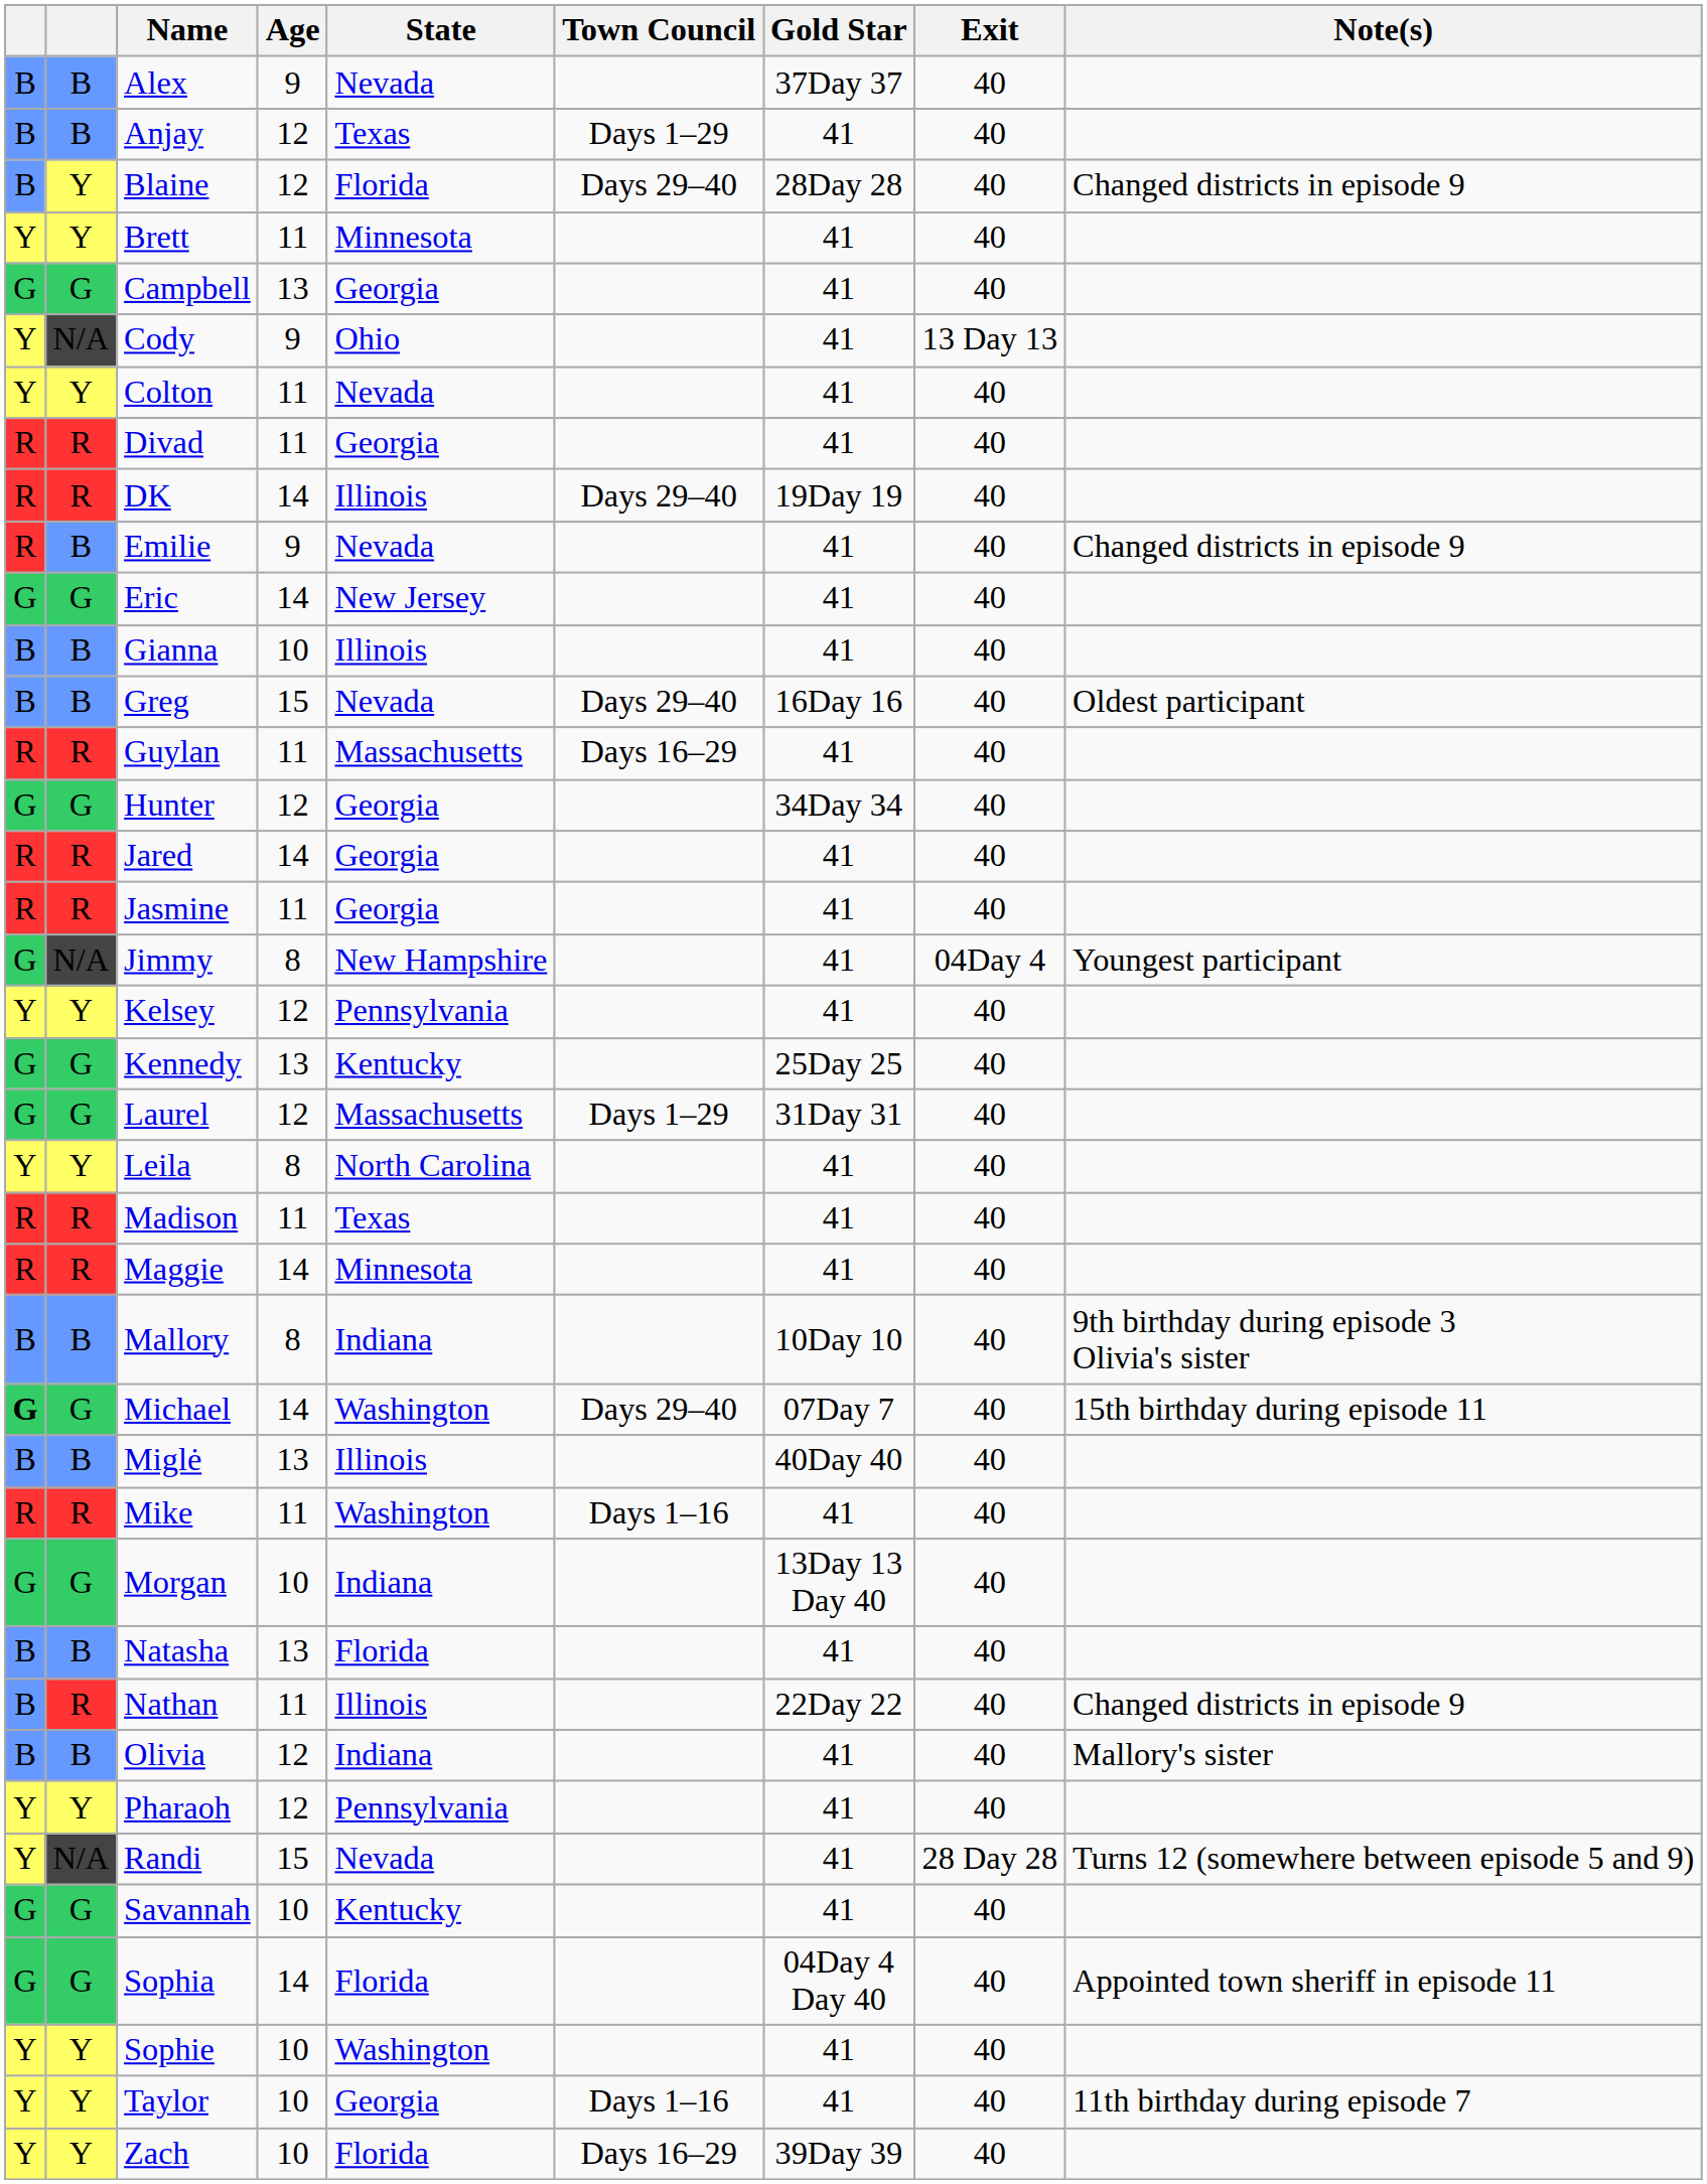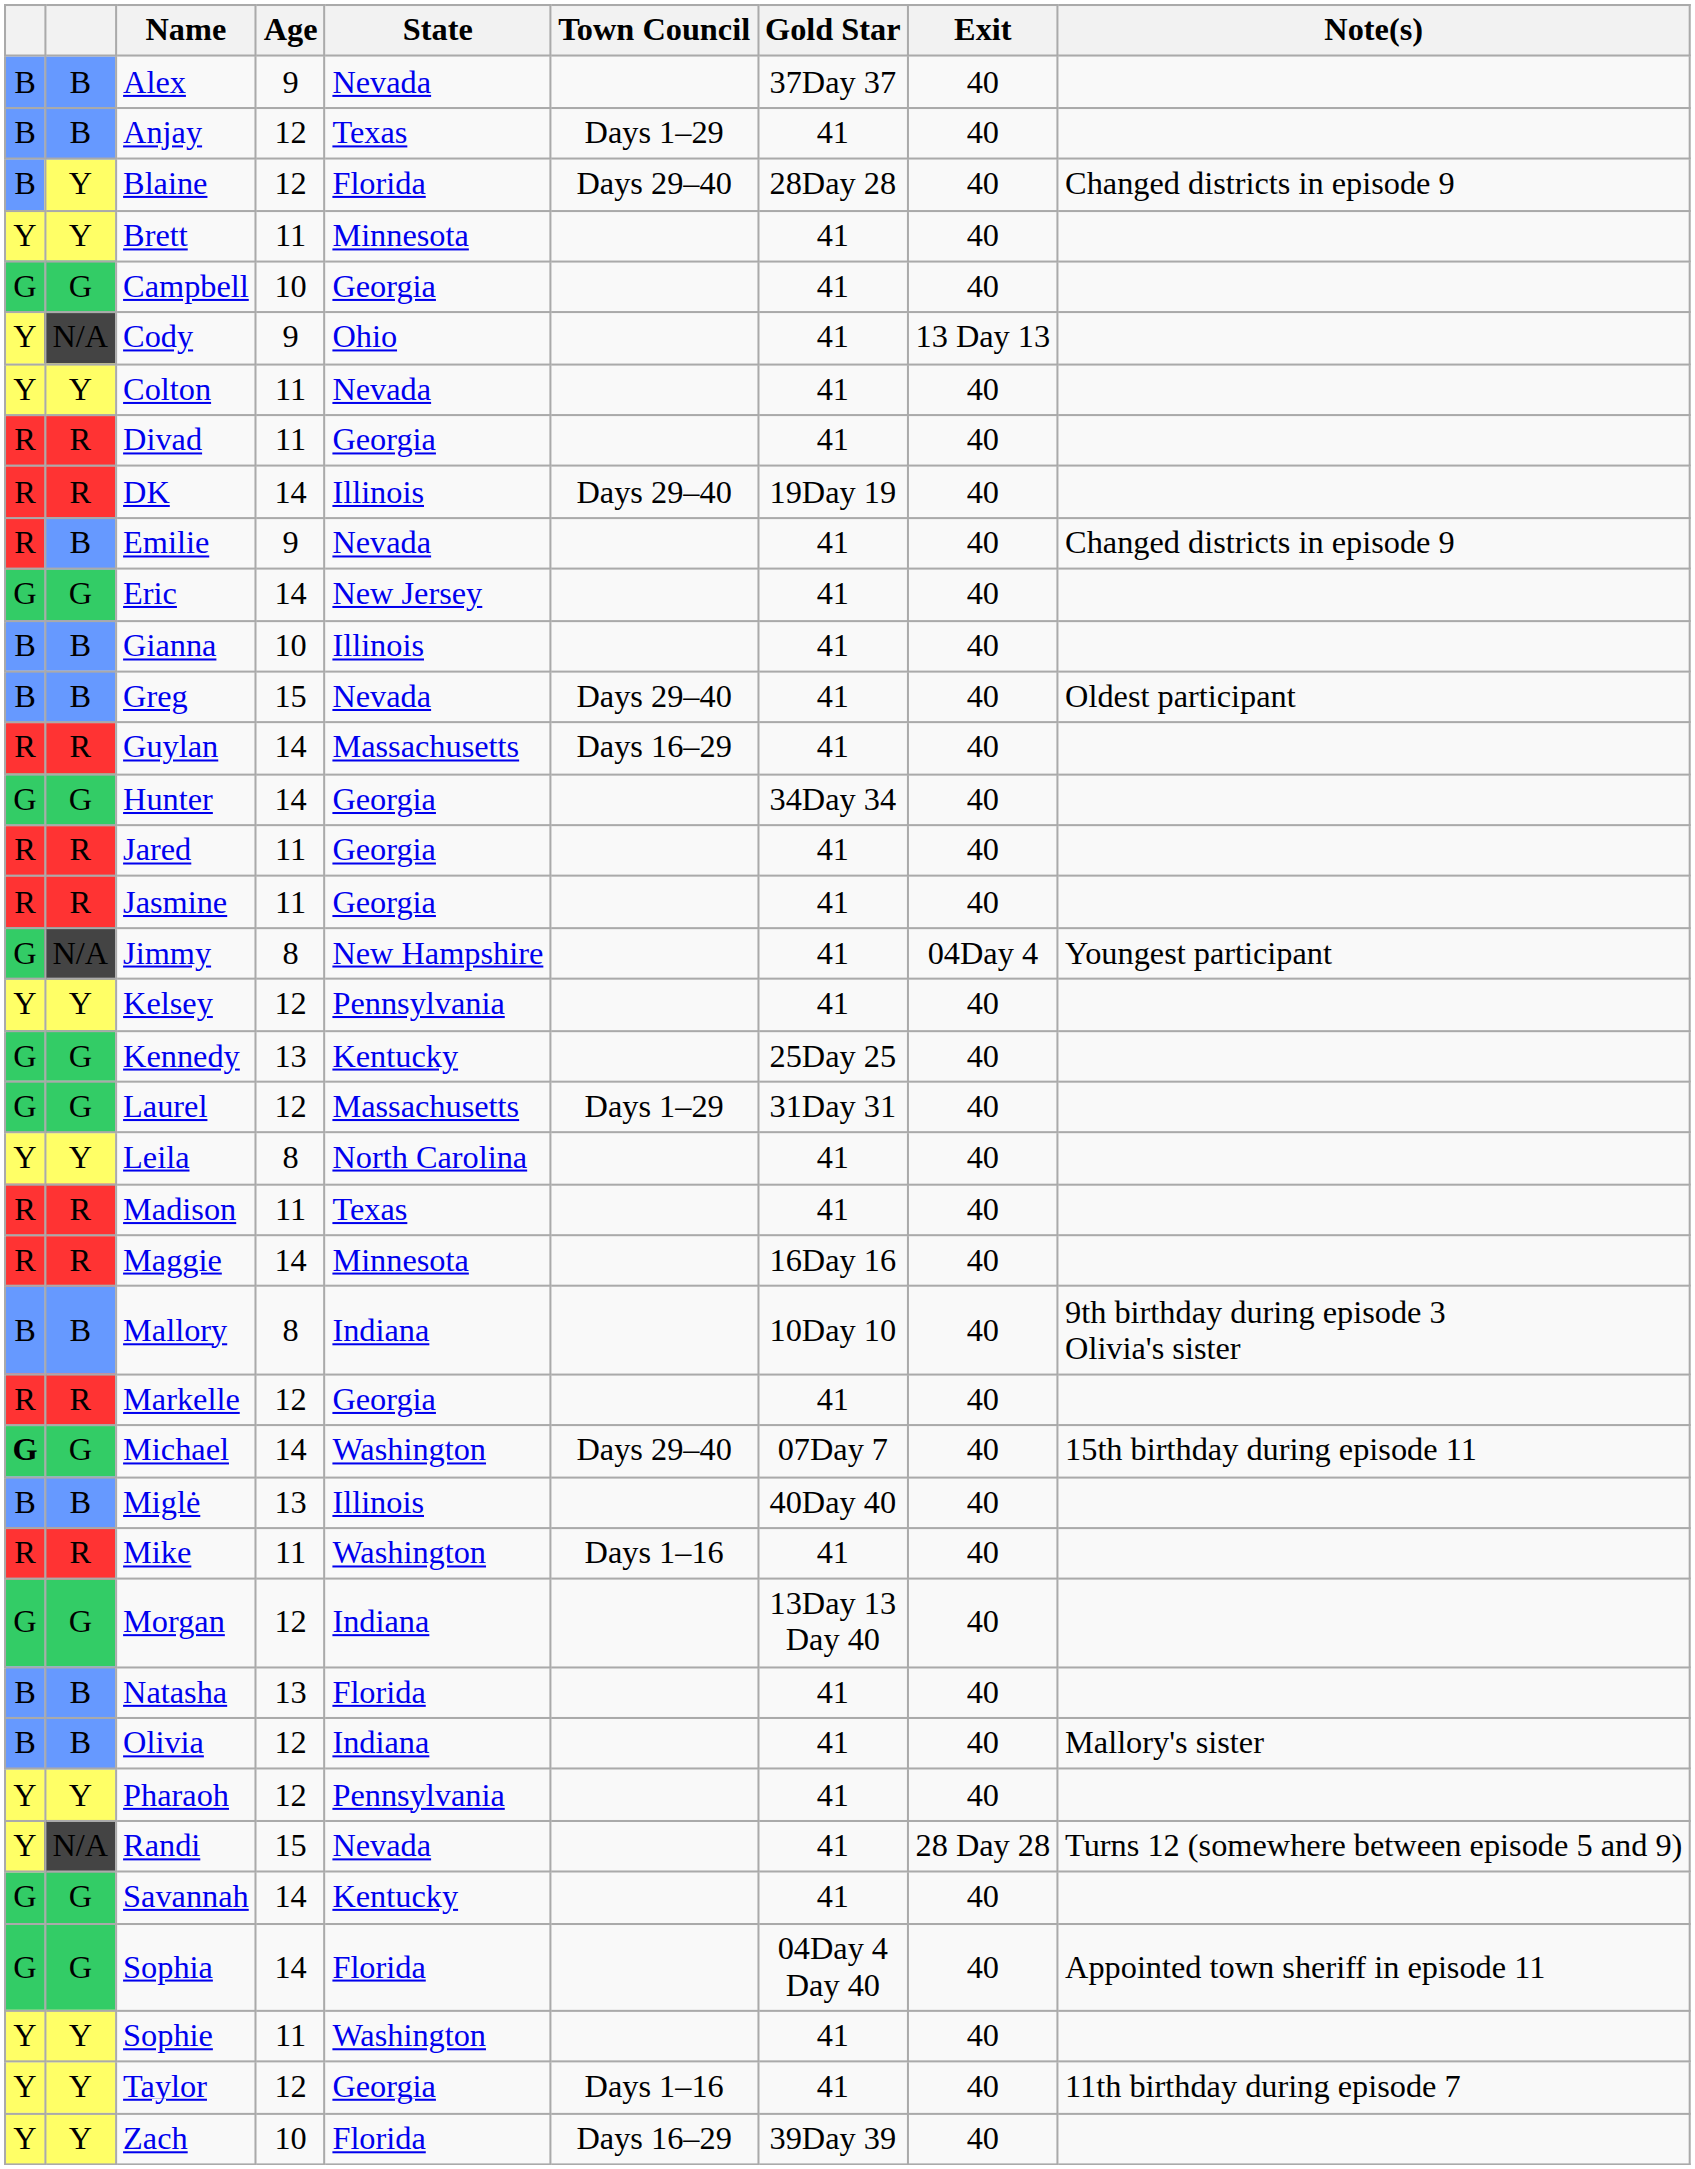Campbell | Age: 13 -> 10
Greg | Gold Star: 16Day 16 -> 41
Guylan | Age: 11 -> 14
Hunter | Age: 12 -> 14
Jared | Age: 14 -> 11
Maggie | Gold Star: 41 -> 16Day 16
+ row: R | R | Markelle | 12 | Georgia | 41 | 40
Morgan | Age: 10 -> 12
- row: B | R | Nathan | 11 | Illinois | 22Day 22 | 40 | Changed districts in episode 9
Savannah | Age: 10 -> 14
Sophie | Age: 10 -> 11
Taylor | Age: 10 -> 12
